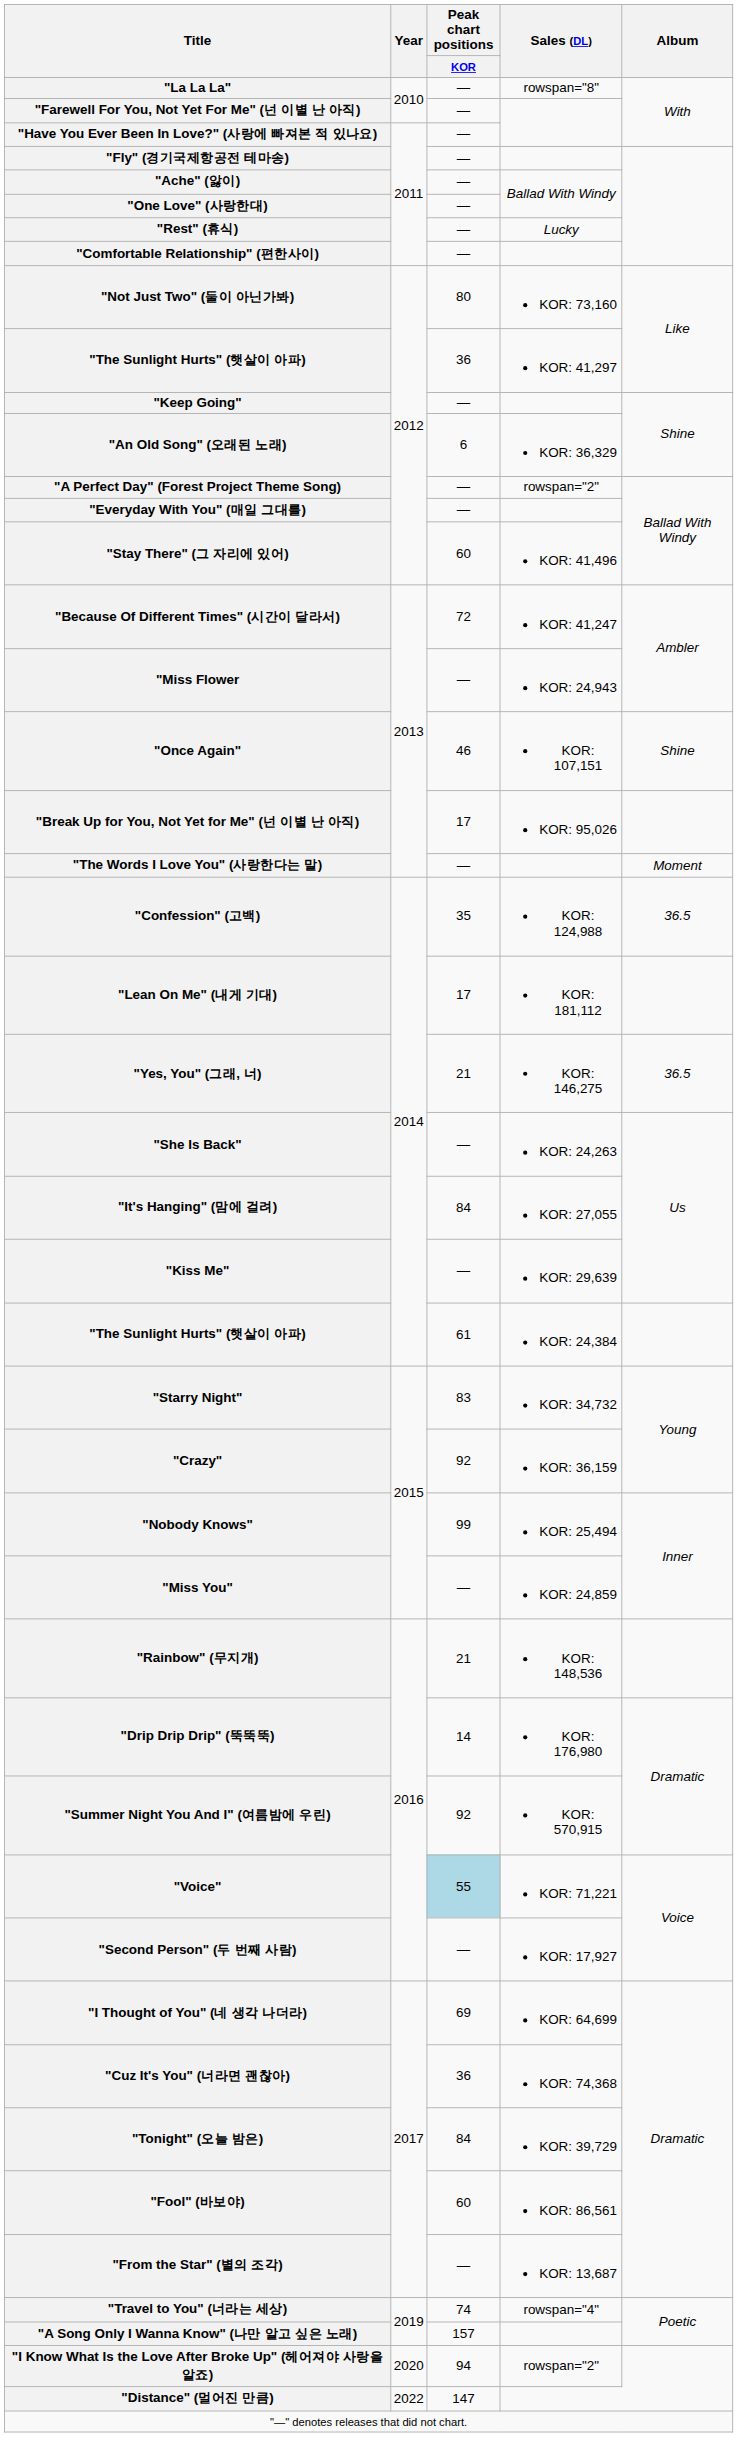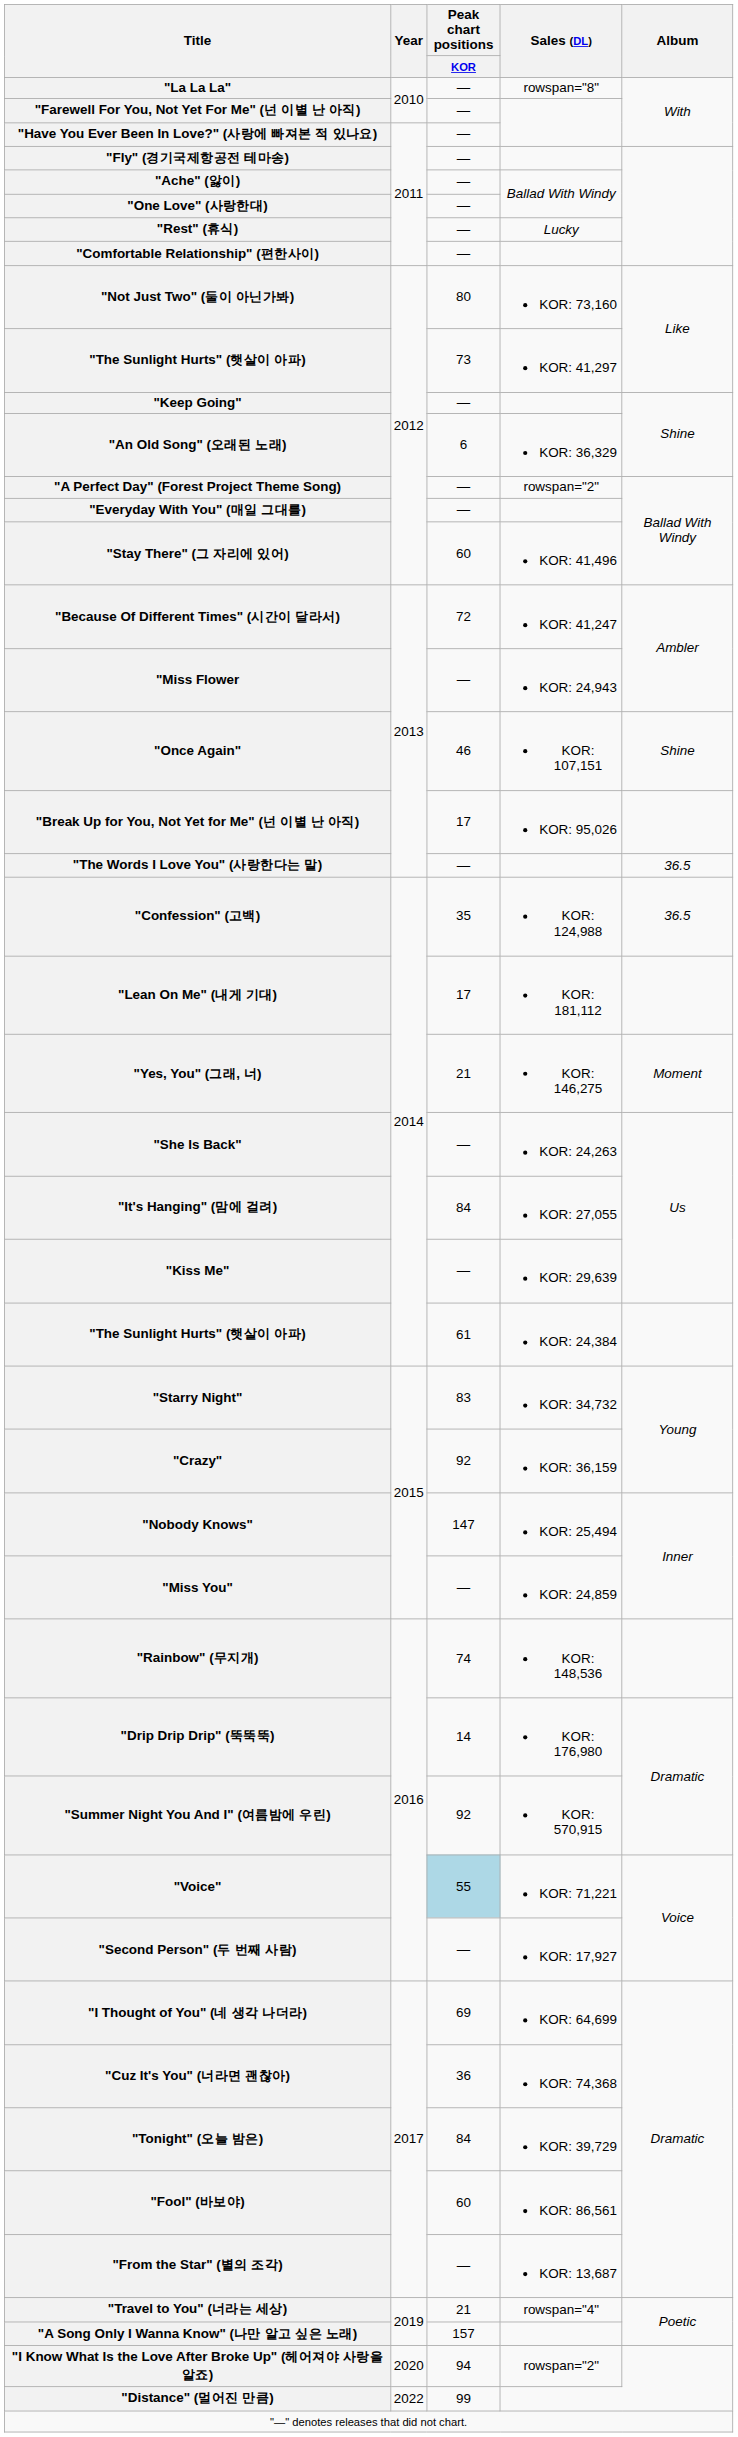"The Sunlight Hurts" (햇살이 아파) / KOR: 41,297 | Peak chart positions / KOR: 36 -> 73
"The Words I Love You" (사랑한다는 말) | Album: Moment -> 36.5
"Yes, You" (그래, 너) | Album: 36.5 -> Moment
"Nobody Knows" | Peak chart positions / KOR: 99 -> 147
"Rainbow" (무지개) | Peak chart positions / KOR: 21 -> 74
"Travel to You" (너라는 세상) | Peak chart positions / KOR: 74 -> 21
"Distance" (멀어진 만큼) | Peak chart positions / KOR: 147 -> 99
